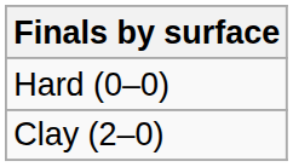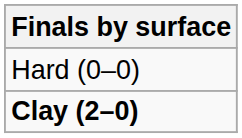row 3 | column 1: normal -> bold
